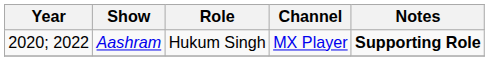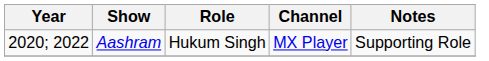Aashram | Notes: bold -> normal
